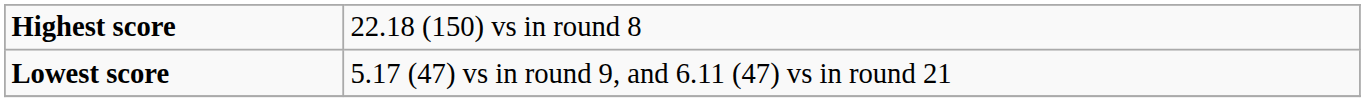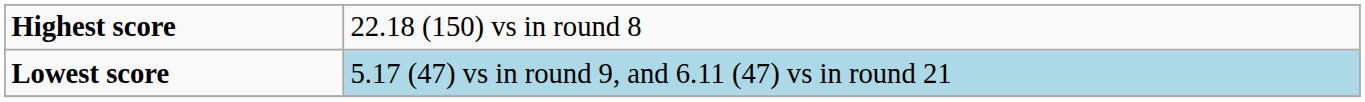Lowest score | column 2: no background -> lightblue background
